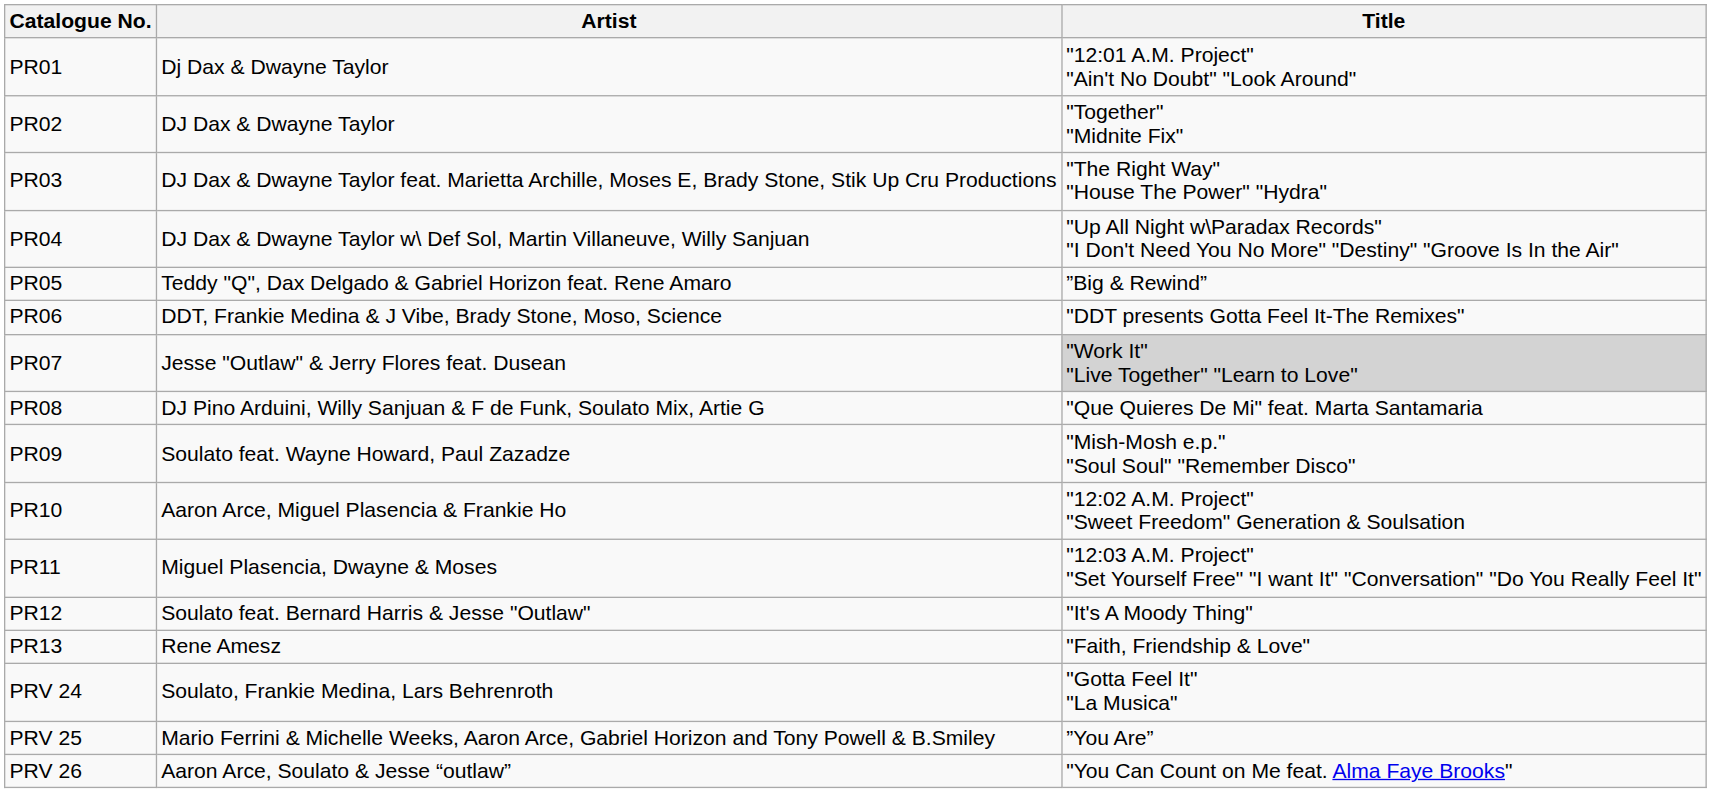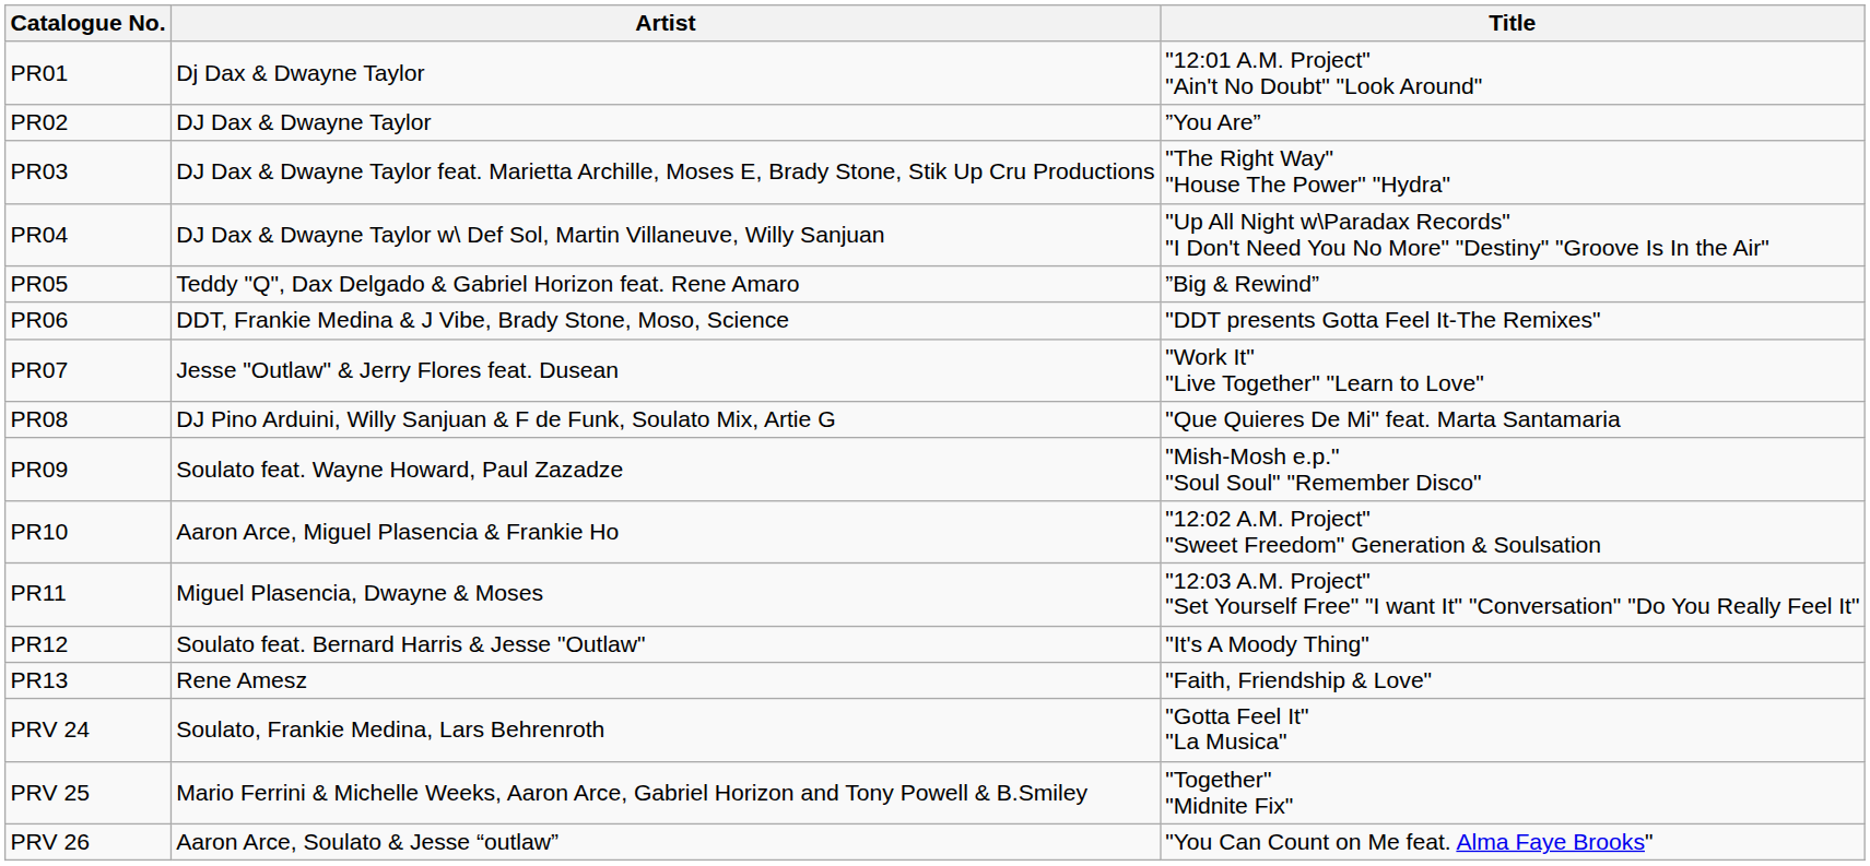PR02 | Title: "Together" "Midnite Fix" -> ”You Are”
PR07 | Title: lightgrey background -> no background
PRV 25 | Title: ”You Are” -> "Together" "Midnite Fix"
